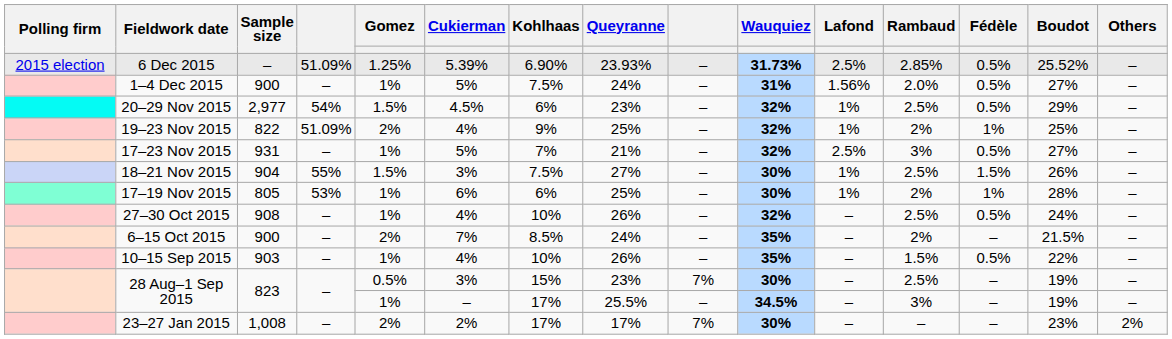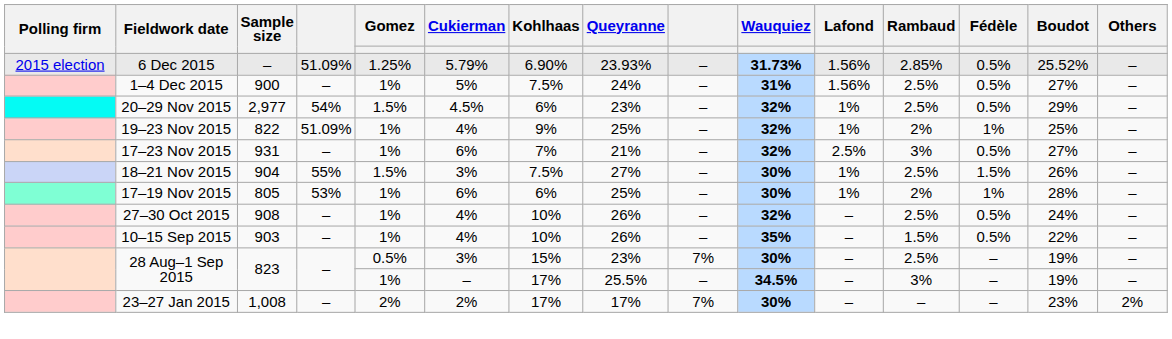6 Dec 2015 | Cukierman: 5.39% -> 5.79%
6 Dec 2015 | Lafond: 2.5% -> 1.56%
1–4 Dec 2015 | Rambaud: 2.0% -> 2.5%
19–23 Nov 2015 | Gomez: 2% -> 1%
17–23 Nov 2015 | Cukierman: 5% -> 6%
- row: 6–15 Oct 2015 | 900 | – | 2% | 7% | 8.5% | 24% | – | 35% | – | 2% | – | 21.5% | –
